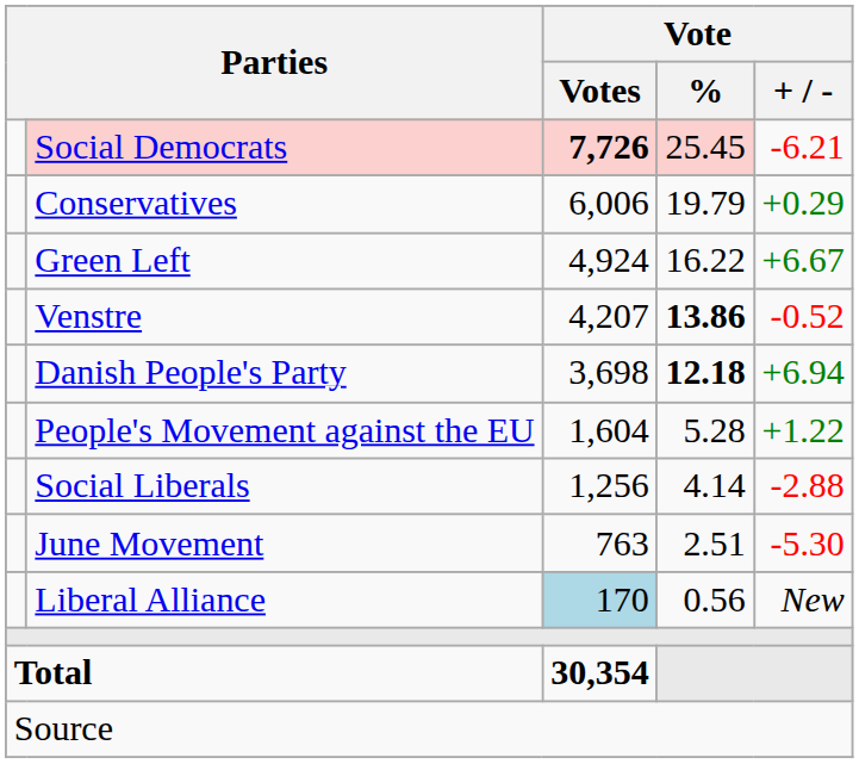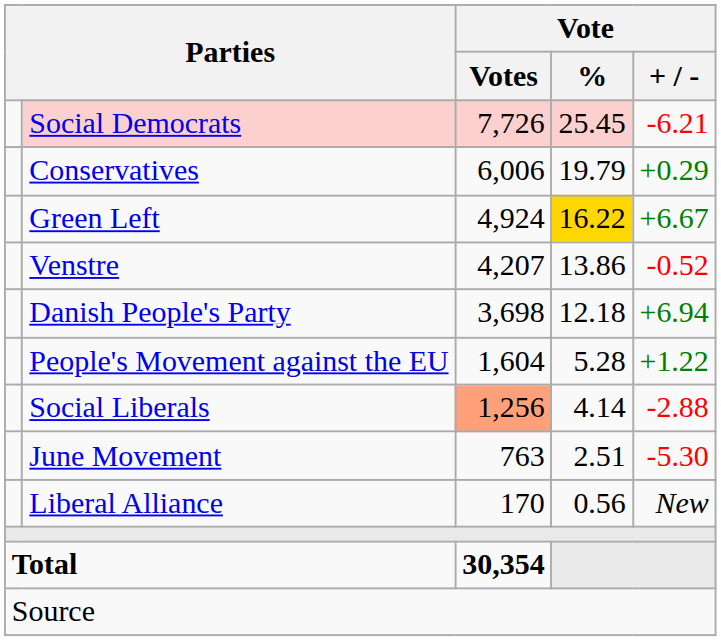Social Democrats | Vote / Votes: bold -> normal
Green Left | Vote / %: no background -> gold background
Venstre | Vote / %: bold -> normal
Danish People's Party | Vote / %: bold -> normal
Social Liberals | Vote / Votes: no background -> lightsalmon background
Liberal Alliance | Vote / Votes: lightblue background -> no background
